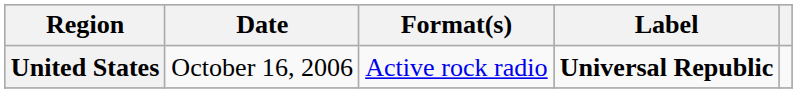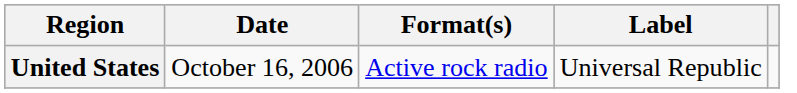United States | Label: bold -> normal
